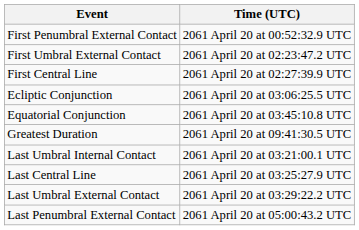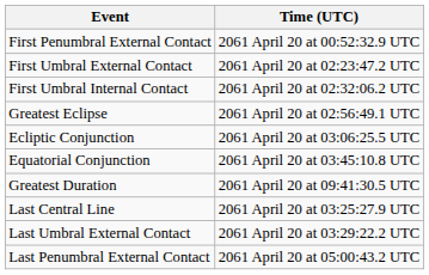- row: First Central Line | 2061 April 20 at 02:27:39.9 UTC
+ row: First Umbral Internal Contact | 2061 April 20 at 02:32:06.2 UTC
+ row: Greatest Eclipse | 2061 April 20 at 02:56:49.1 UTC
- row: Last Umbral Internal Contact | 2061 April 20 at 03:21:00.1 UTC
